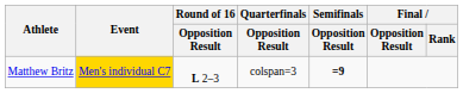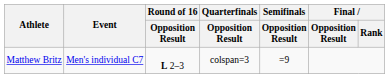Matthew Britz | Event: gold background -> no background
Matthew Britz | Semifinals / Opposition Result: bold -> normal
